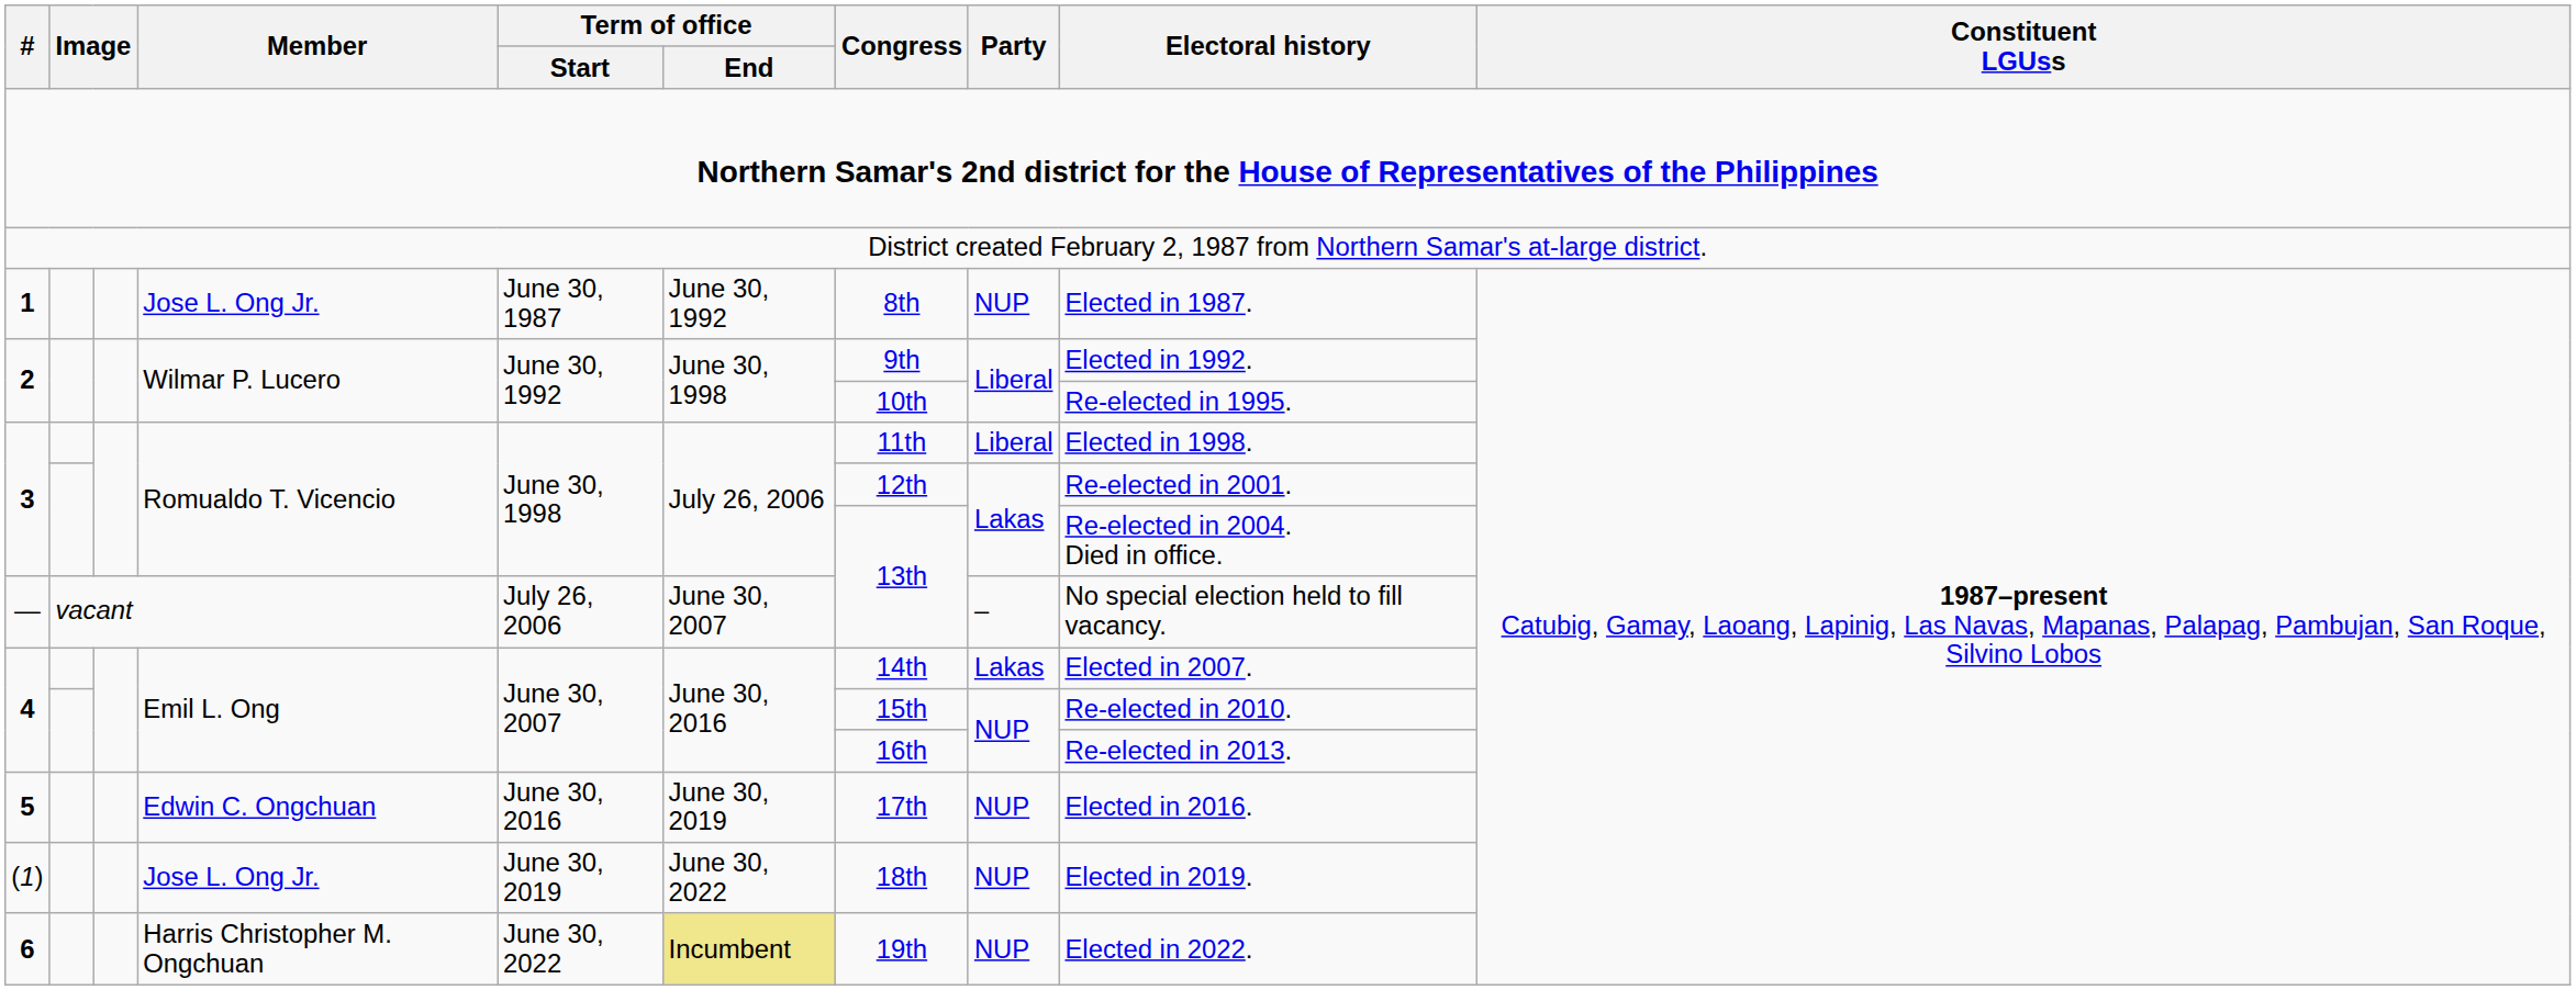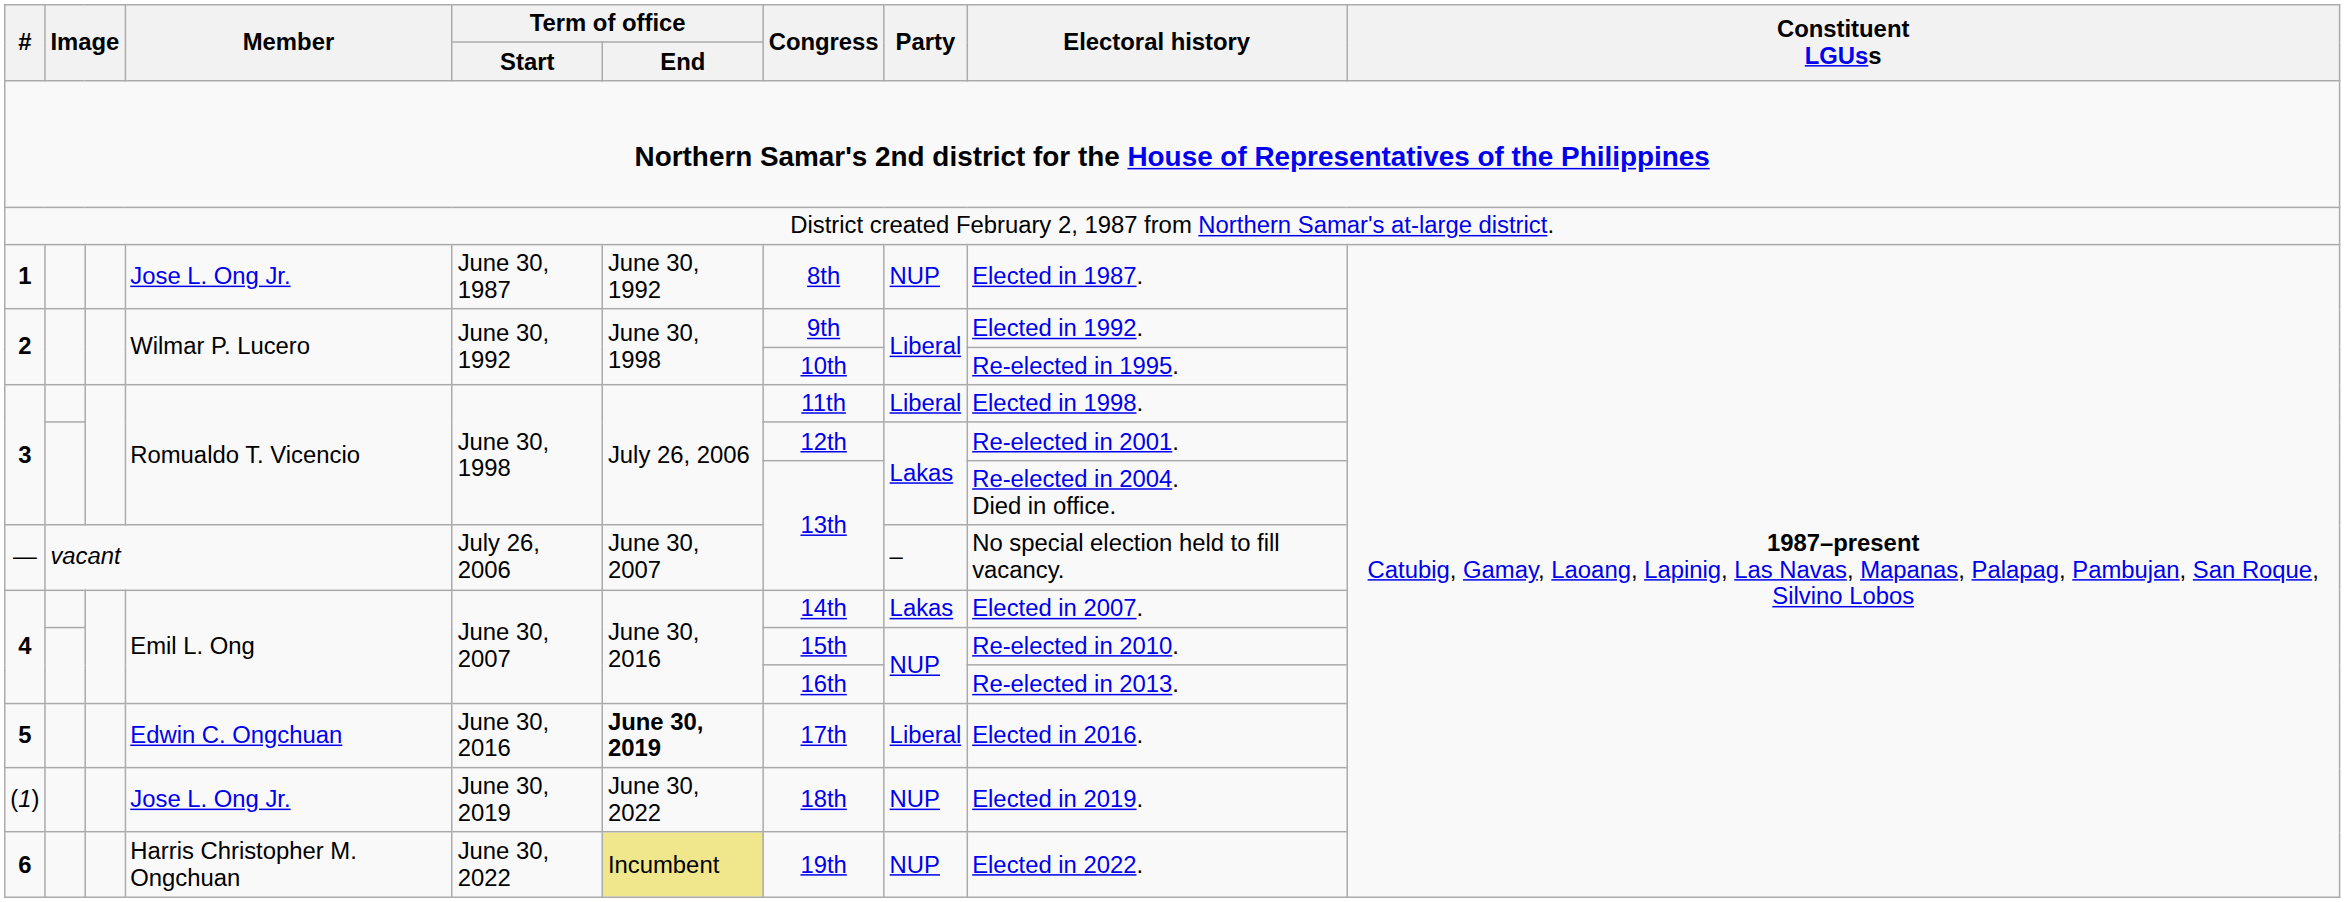5 | Term of office / End: normal -> bold
5 | Party: NUP -> Liberal
